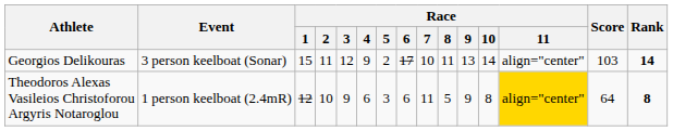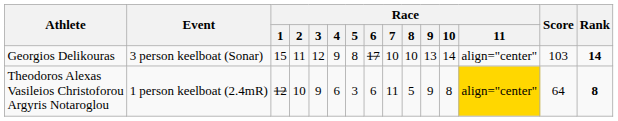Georgios Delikouras | Race / 5: 2 -> 8
Georgios Delikouras | Race / 8: 11 -> 10
